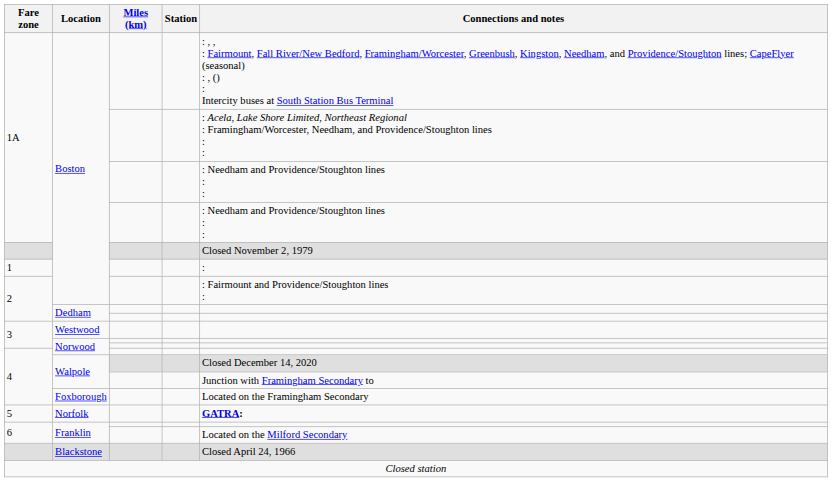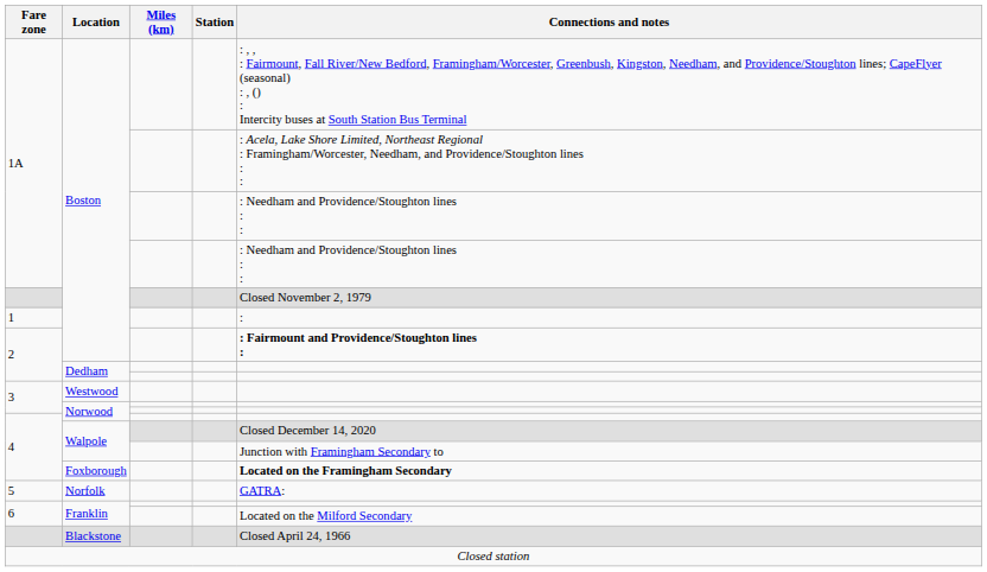2 / Boston | Connections and notes: normal -> bold
Foxborough | Connections and notes: normal -> bold
Norfolk | Connections and notes: bold -> normal
